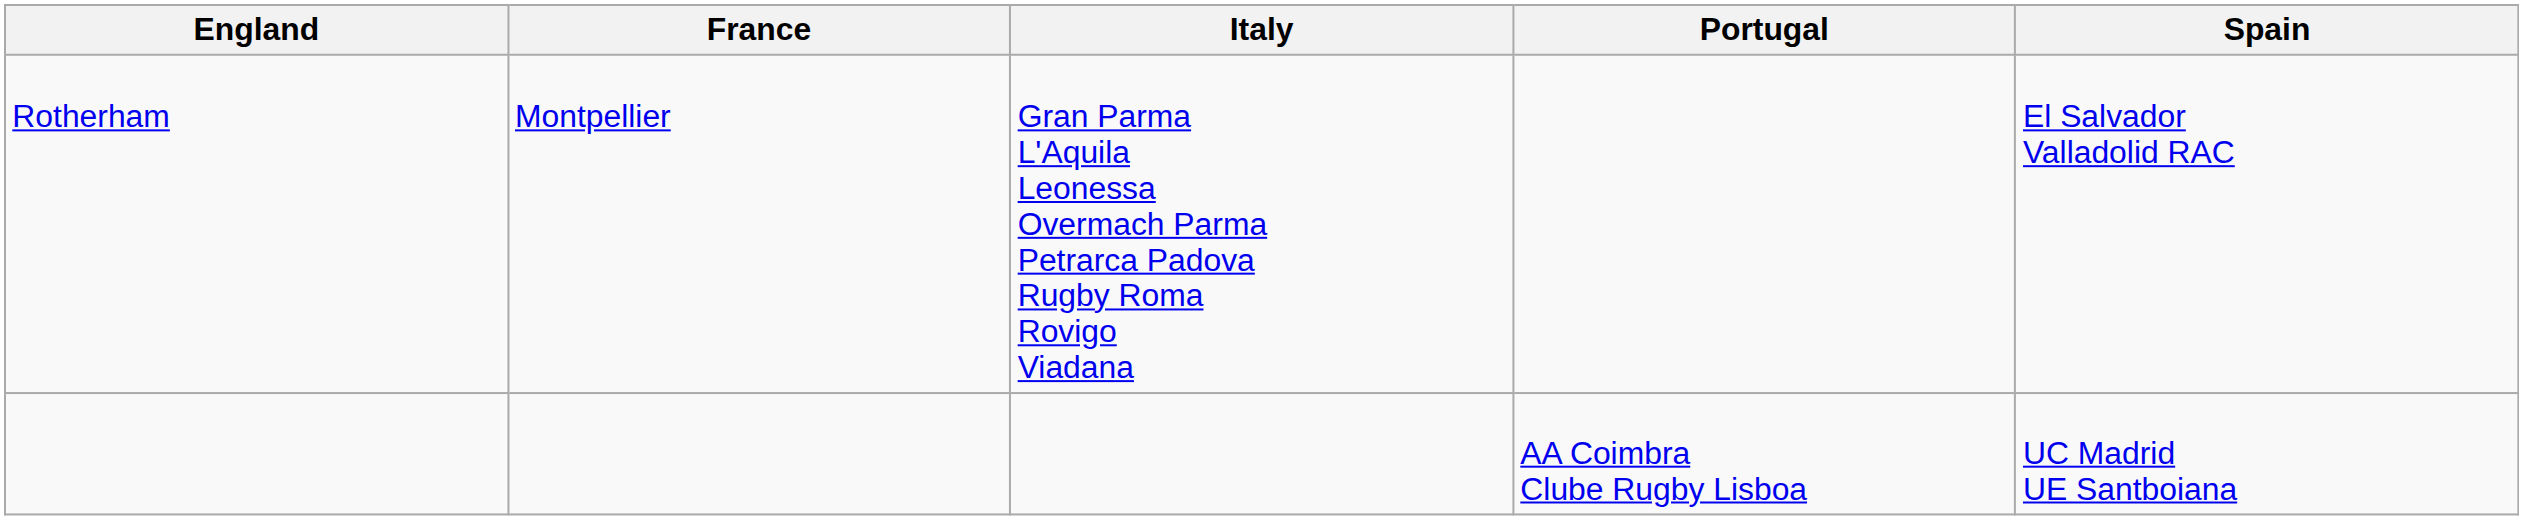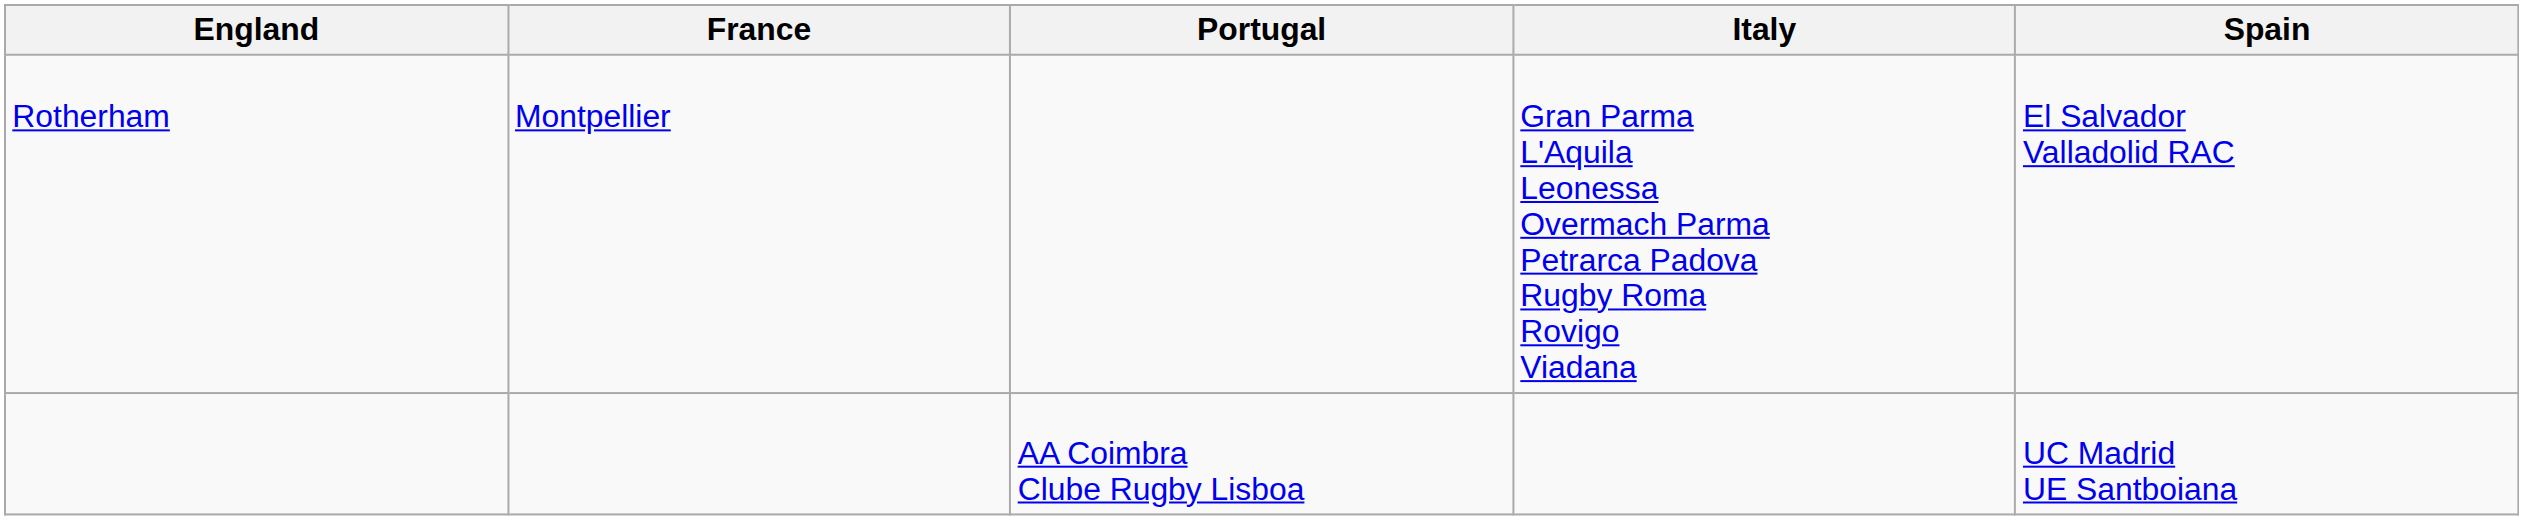columns swapped: Italy <-> Portugal
